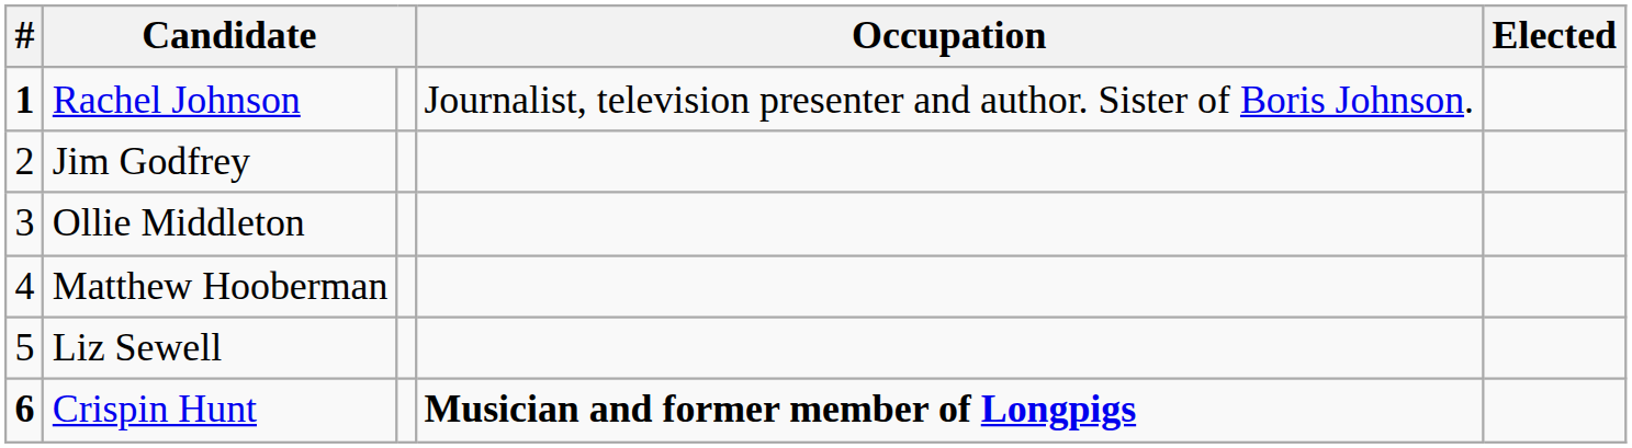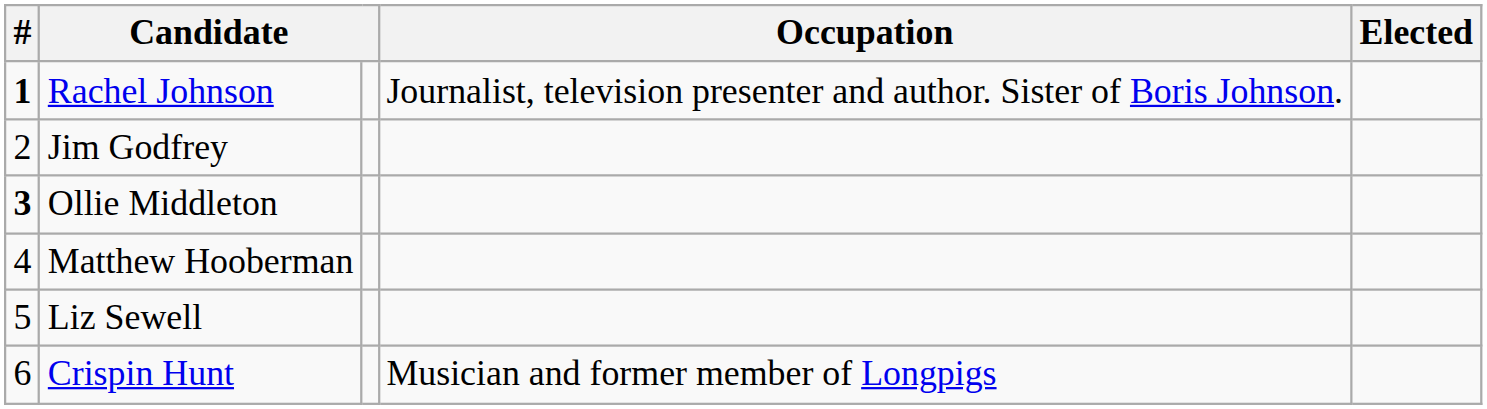Ollie Middleton | #: normal -> bold
Crispin Hunt | #: bold -> normal
Crispin Hunt | Occupation: bold -> normal
